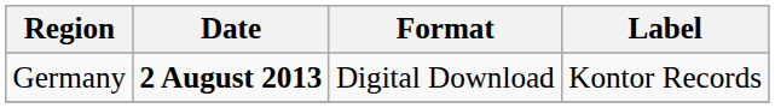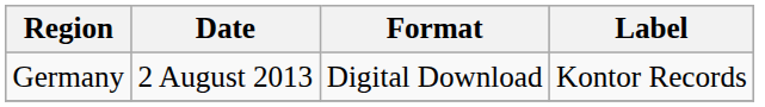Germany | Date: bold -> normal
